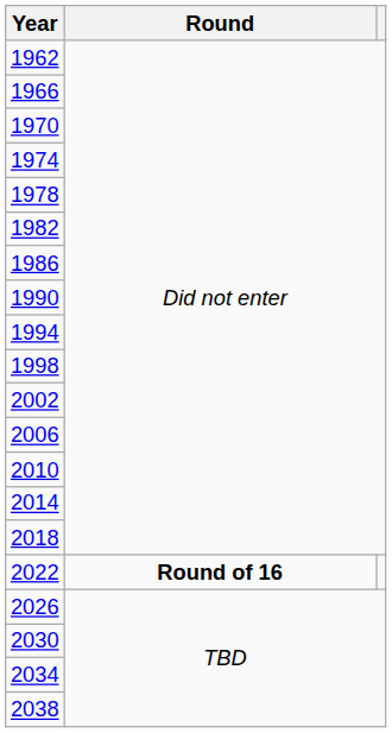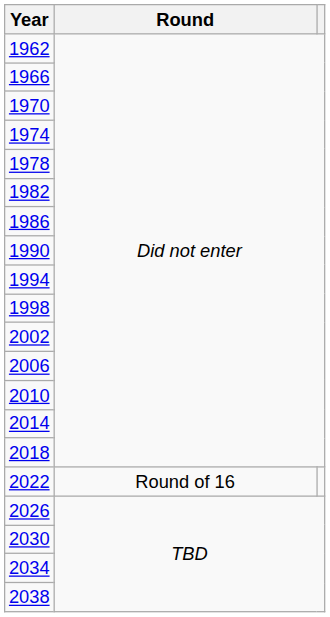2022 | Round: bold -> normal
